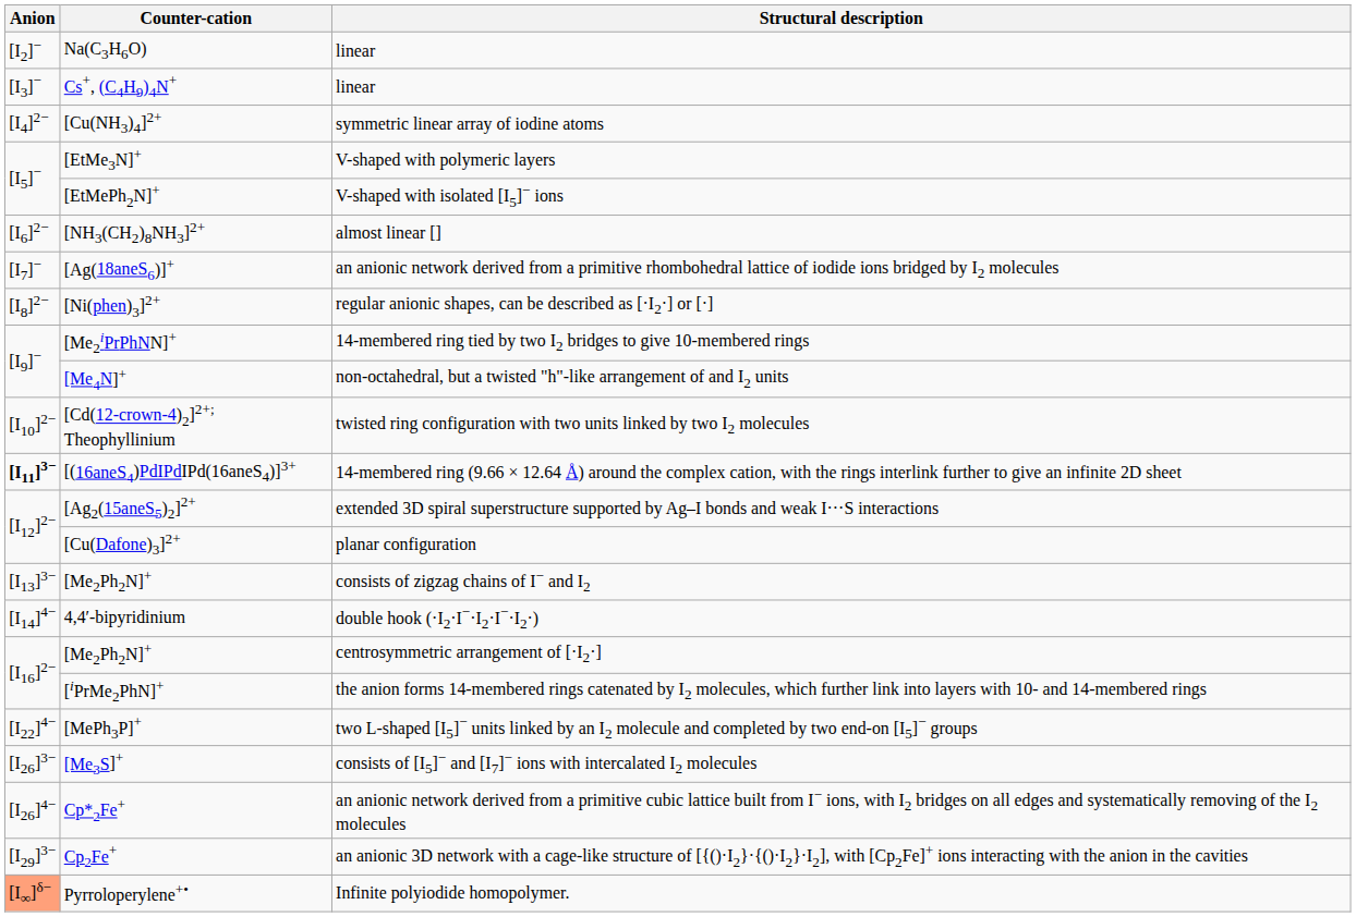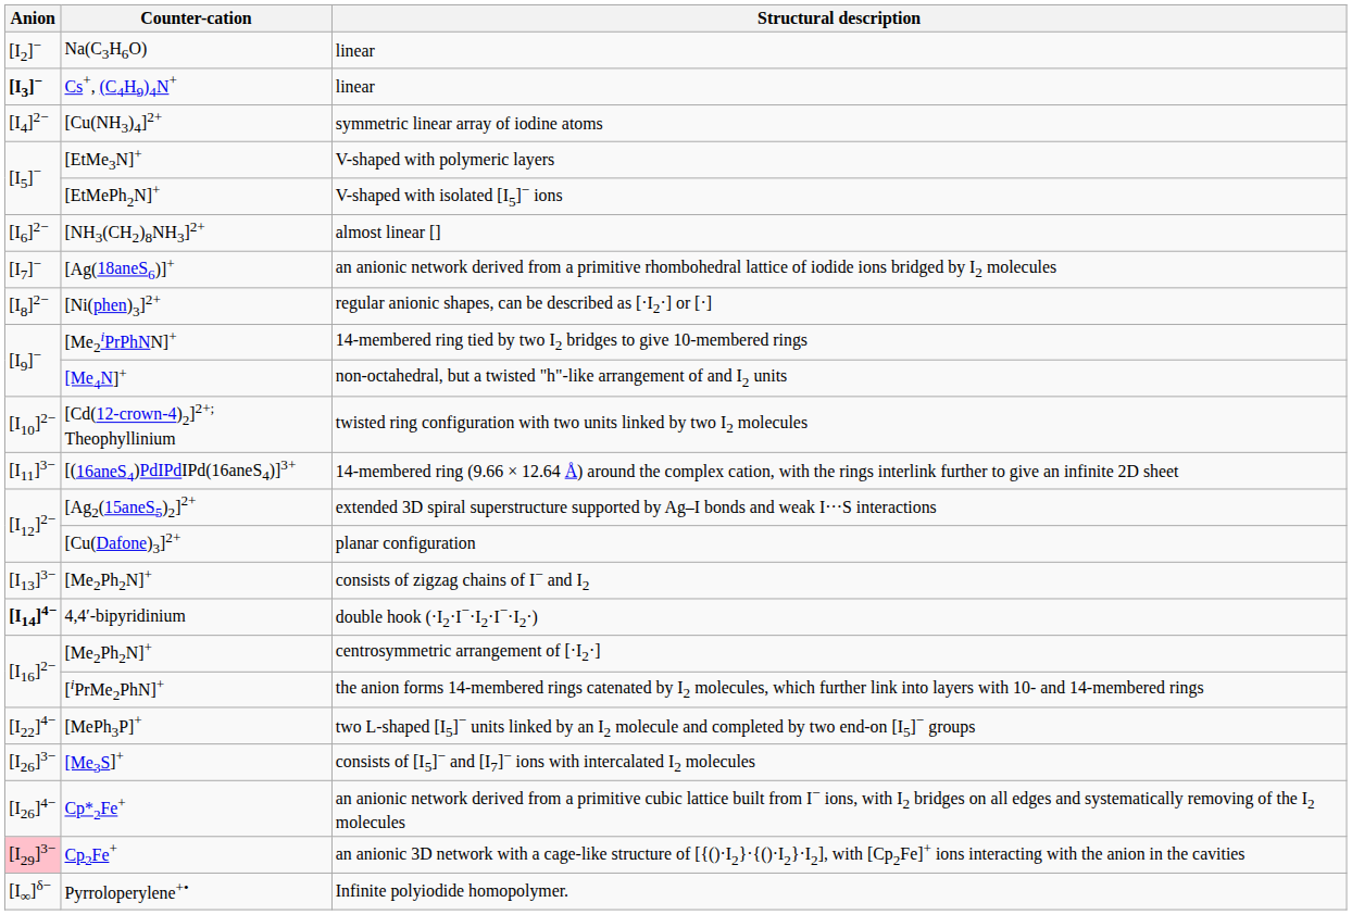Cs+, (C4H9)4N+ | Anion: normal -> bold
[(16aneS4)PdIPdIPd(16aneS4)]3+ | Anion: bold -> normal
4,4′-bipyridinium | Anion: normal -> bold
Cp2Fe+ | Anion: no background -> pink background
Pyrroloperylene+• | Anion: lightsalmon background -> no background
